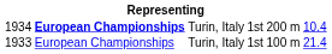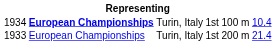row 2 | column 5: 200 m -> 100 m
row 3 | column 5: 100 m -> 200 m
